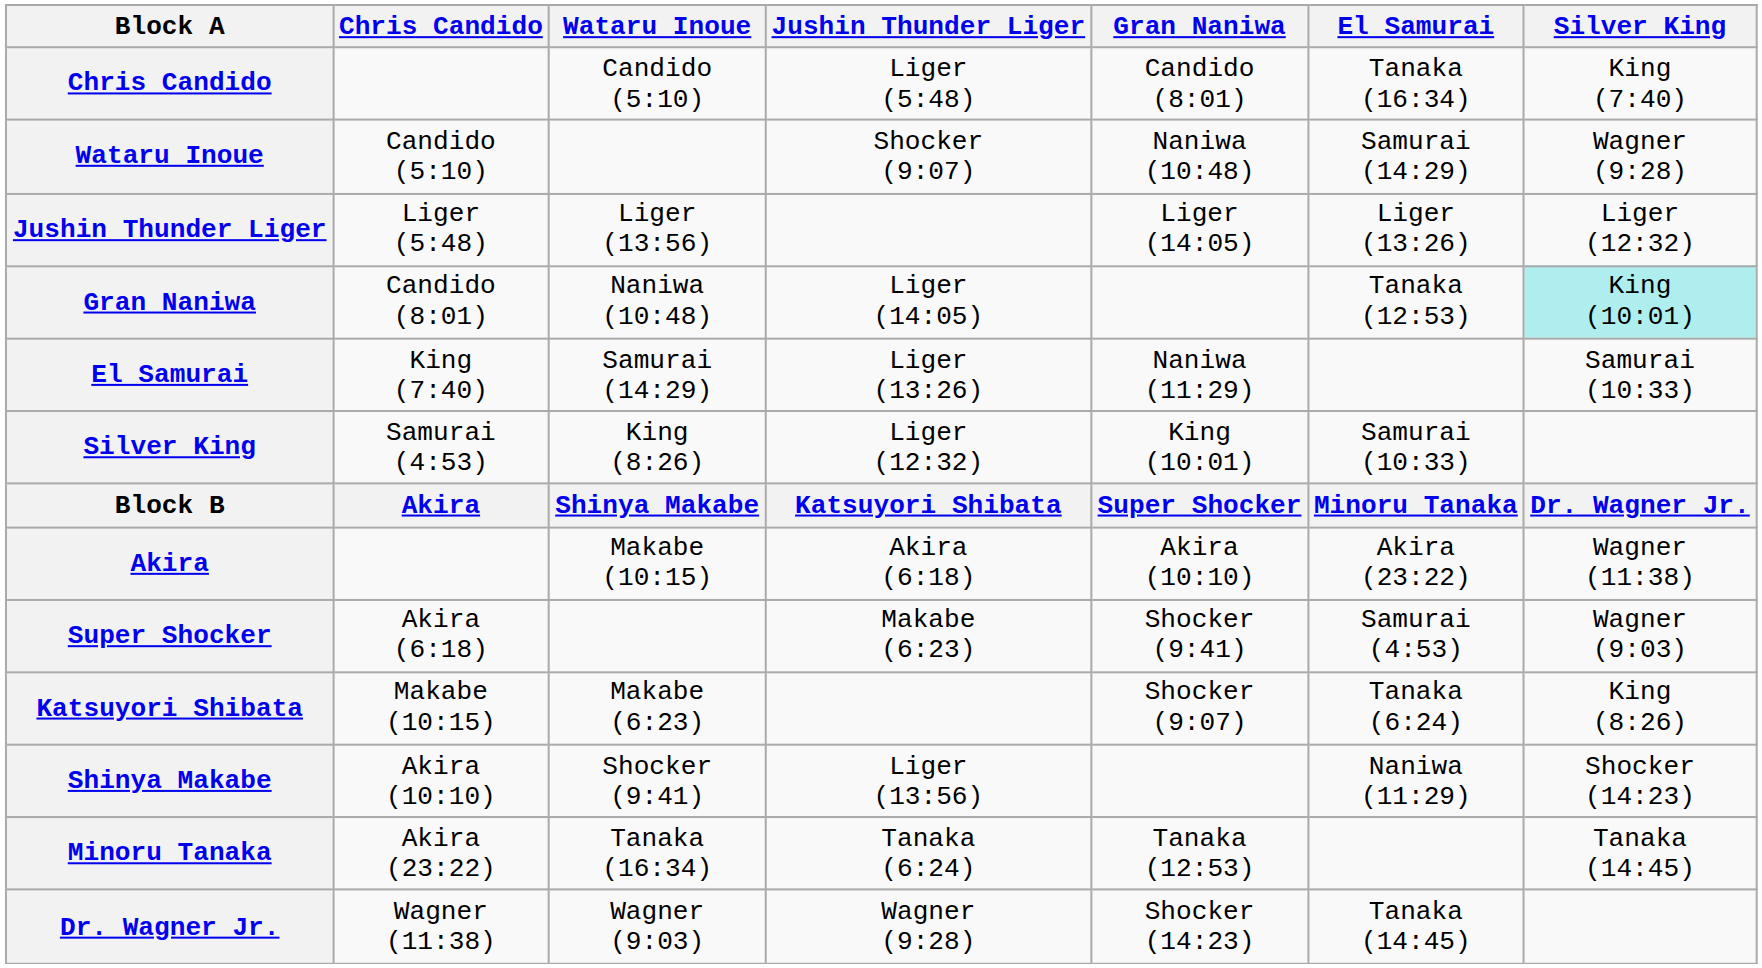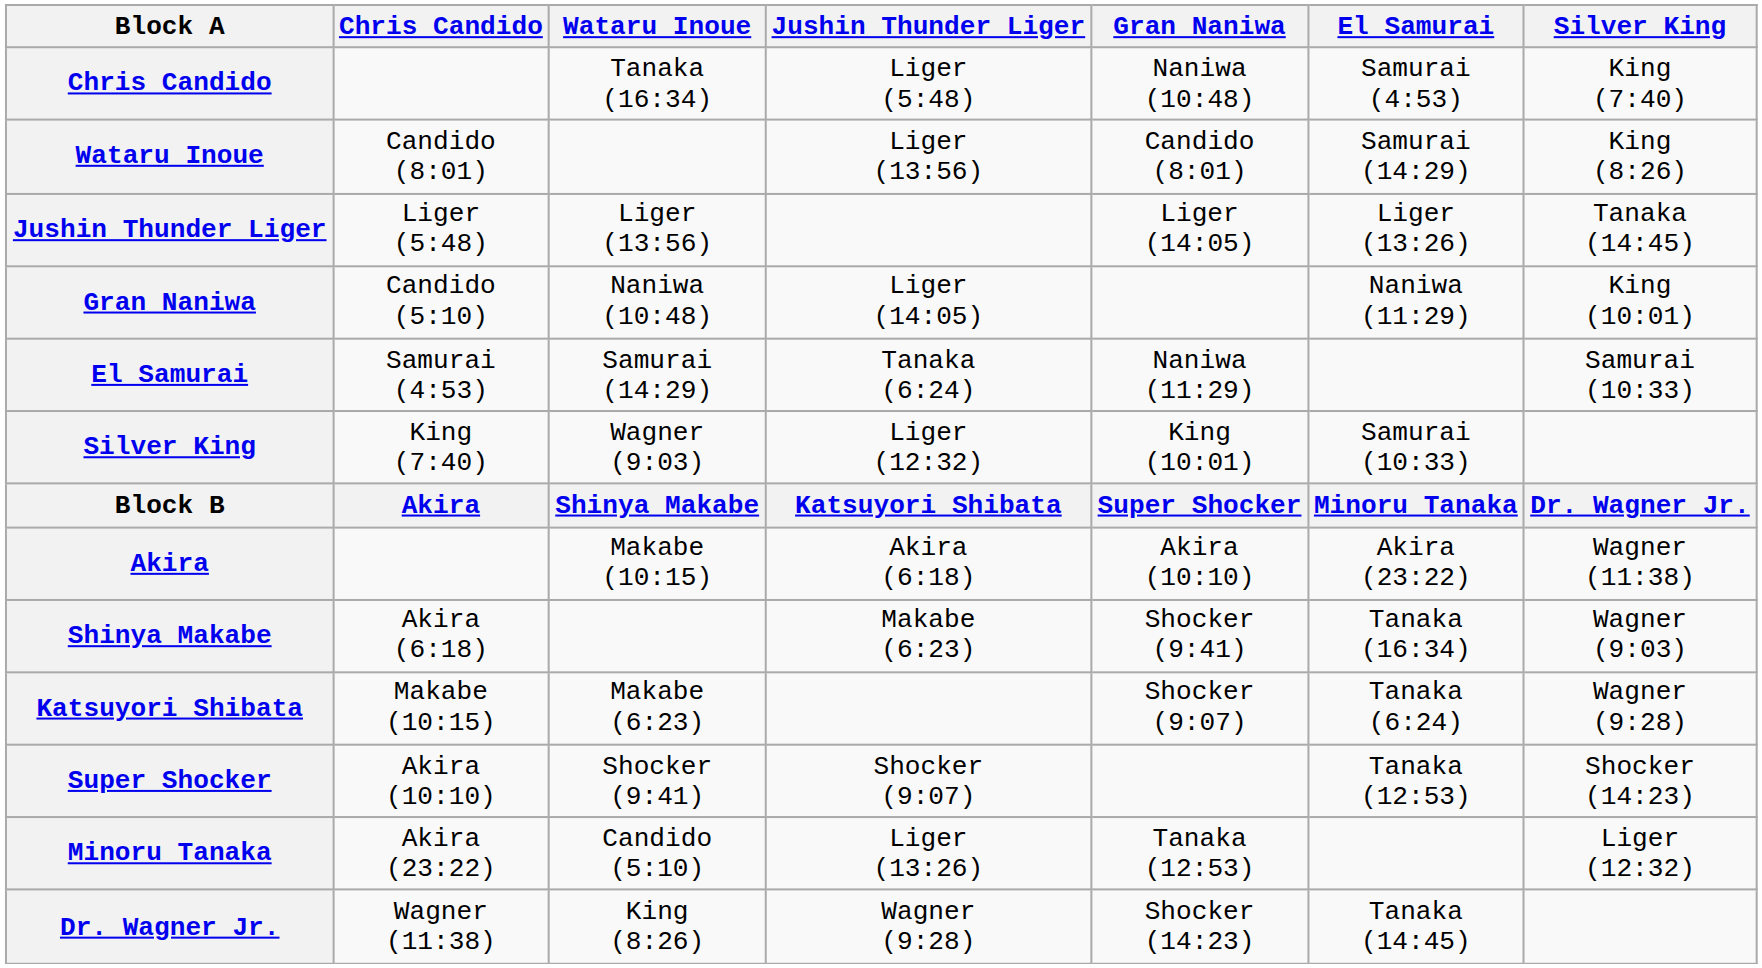row 2 | Wataru Inoue: Candido (5:10) -> Tanaka (16:34)
row 2 | Gran Naniwa: Candido (8:01) -> Naniwa (10:48)
row 2 | El Samurai: Tanaka (16:34) -> Samurai (4:53)
row 3 | Chris Candido: Candido (5:10) -> Candido (8:01)
row 3 | Jushin Thunder Liger: Shocker (9:07) -> Liger (13:56)
row 3 | Gran Naniwa: Naniwa (10:48) -> Candido (8:01)
row 3 | Silver King: Wagner (9:28) -> King (8:26)
row 4 | Silver King: Liger (12:32) -> Tanaka (14:45)
row 5 | Chris Candido: Candido (8:01) -> Candido (5:10)
row 5 | El Samurai: Tanaka (12:53) -> Naniwa (11:29)
row 5 | Silver King: paleturquoise background -> no background
row 6 | Chris Candido: King (7:40) -> Samurai (4:53)
row 6 | Jushin Thunder Liger: Liger (13:26) -> Tanaka (6:24)
row 7 | Chris Candido: Samurai (4:53) -> King (7:40)
row 7 | Wataru Inoue: King (8:26) -> Wagner (9:03)
row 10 | Block A: Super Shocker -> Shinya Makabe
row 10 | El Samurai: Samurai (4:53) -> Tanaka (16:34)
row 11 | Silver King: King (8:26) -> Wagner (9:28)
row 12 | Block A: Shinya Makabe -> Super Shocker
row 12 | Jushin Thunder Liger: Liger (13:56) -> Shocker (9:07)
row 12 | El Samurai: Naniwa (11:29) -> Tanaka (12:53)
row 13 | Wataru Inoue: Tanaka (16:34) -> Candido (5:10)
row 13 | Jushin Thunder Liger: Tanaka (6:24) -> Liger (13:26)
row 13 | Silver King: Tanaka (14:45) -> Liger (12:32)
row 14 | Wataru Inoue: Wagner (9:03) -> King (8:26)
